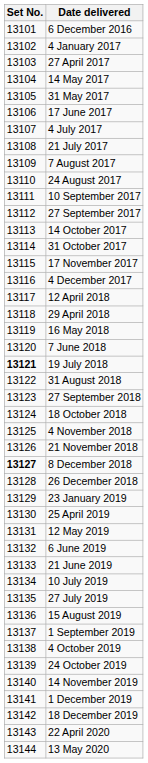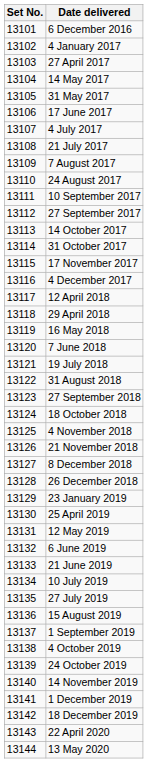19 July 2018 | Set No.: bold -> normal
8 December 2018 | Set No.: bold -> normal
